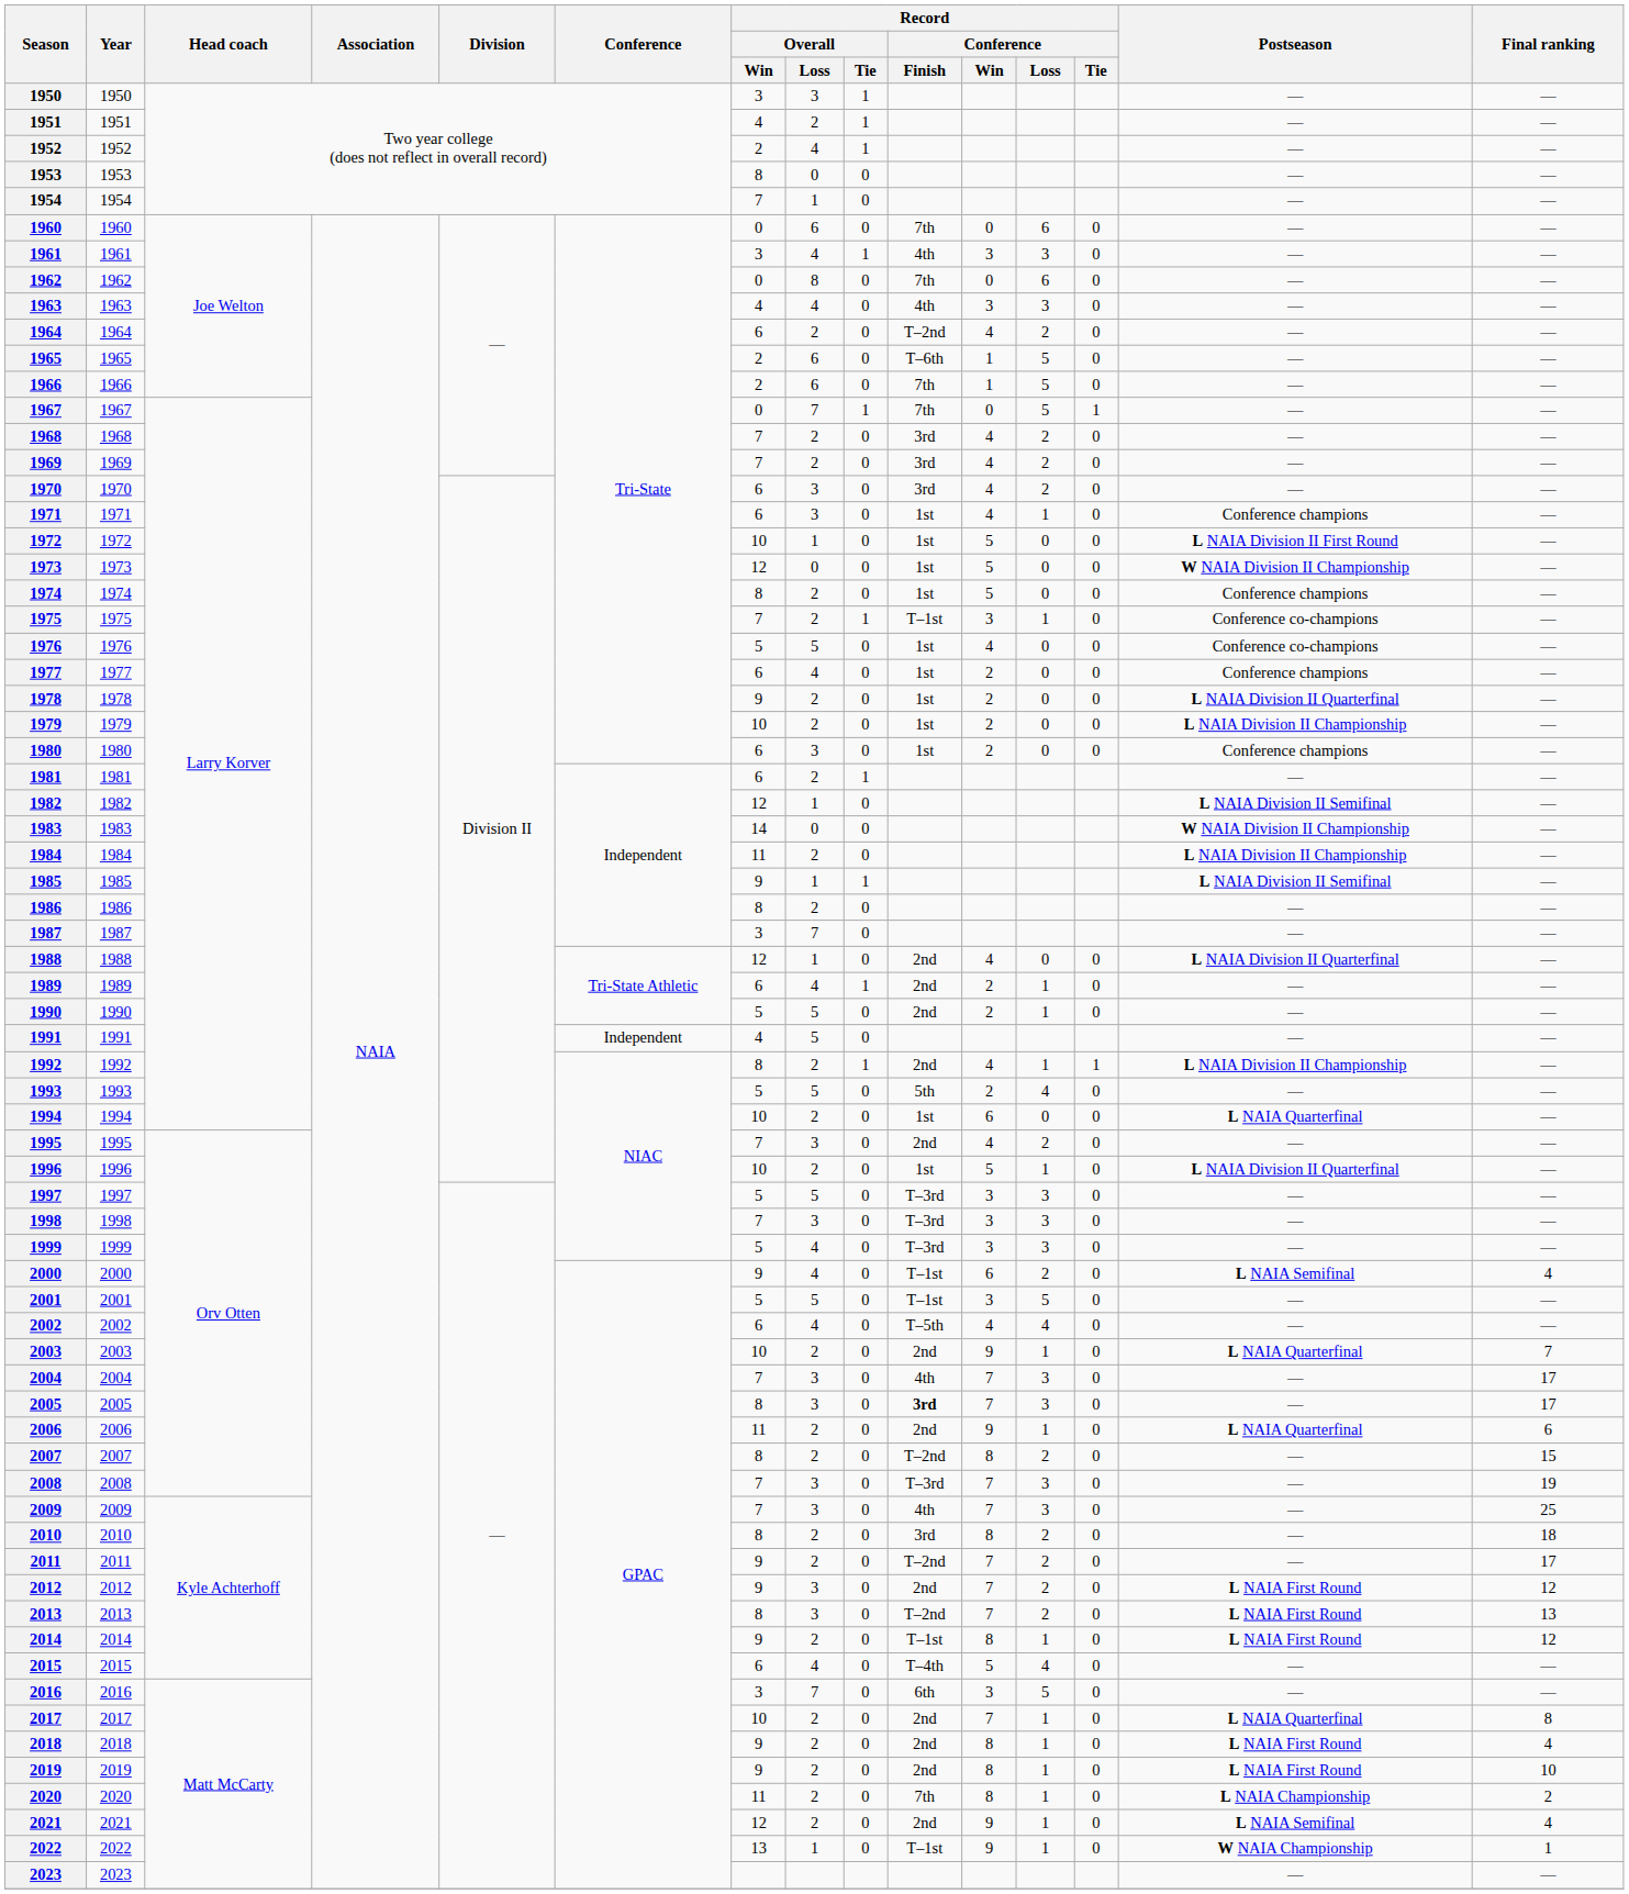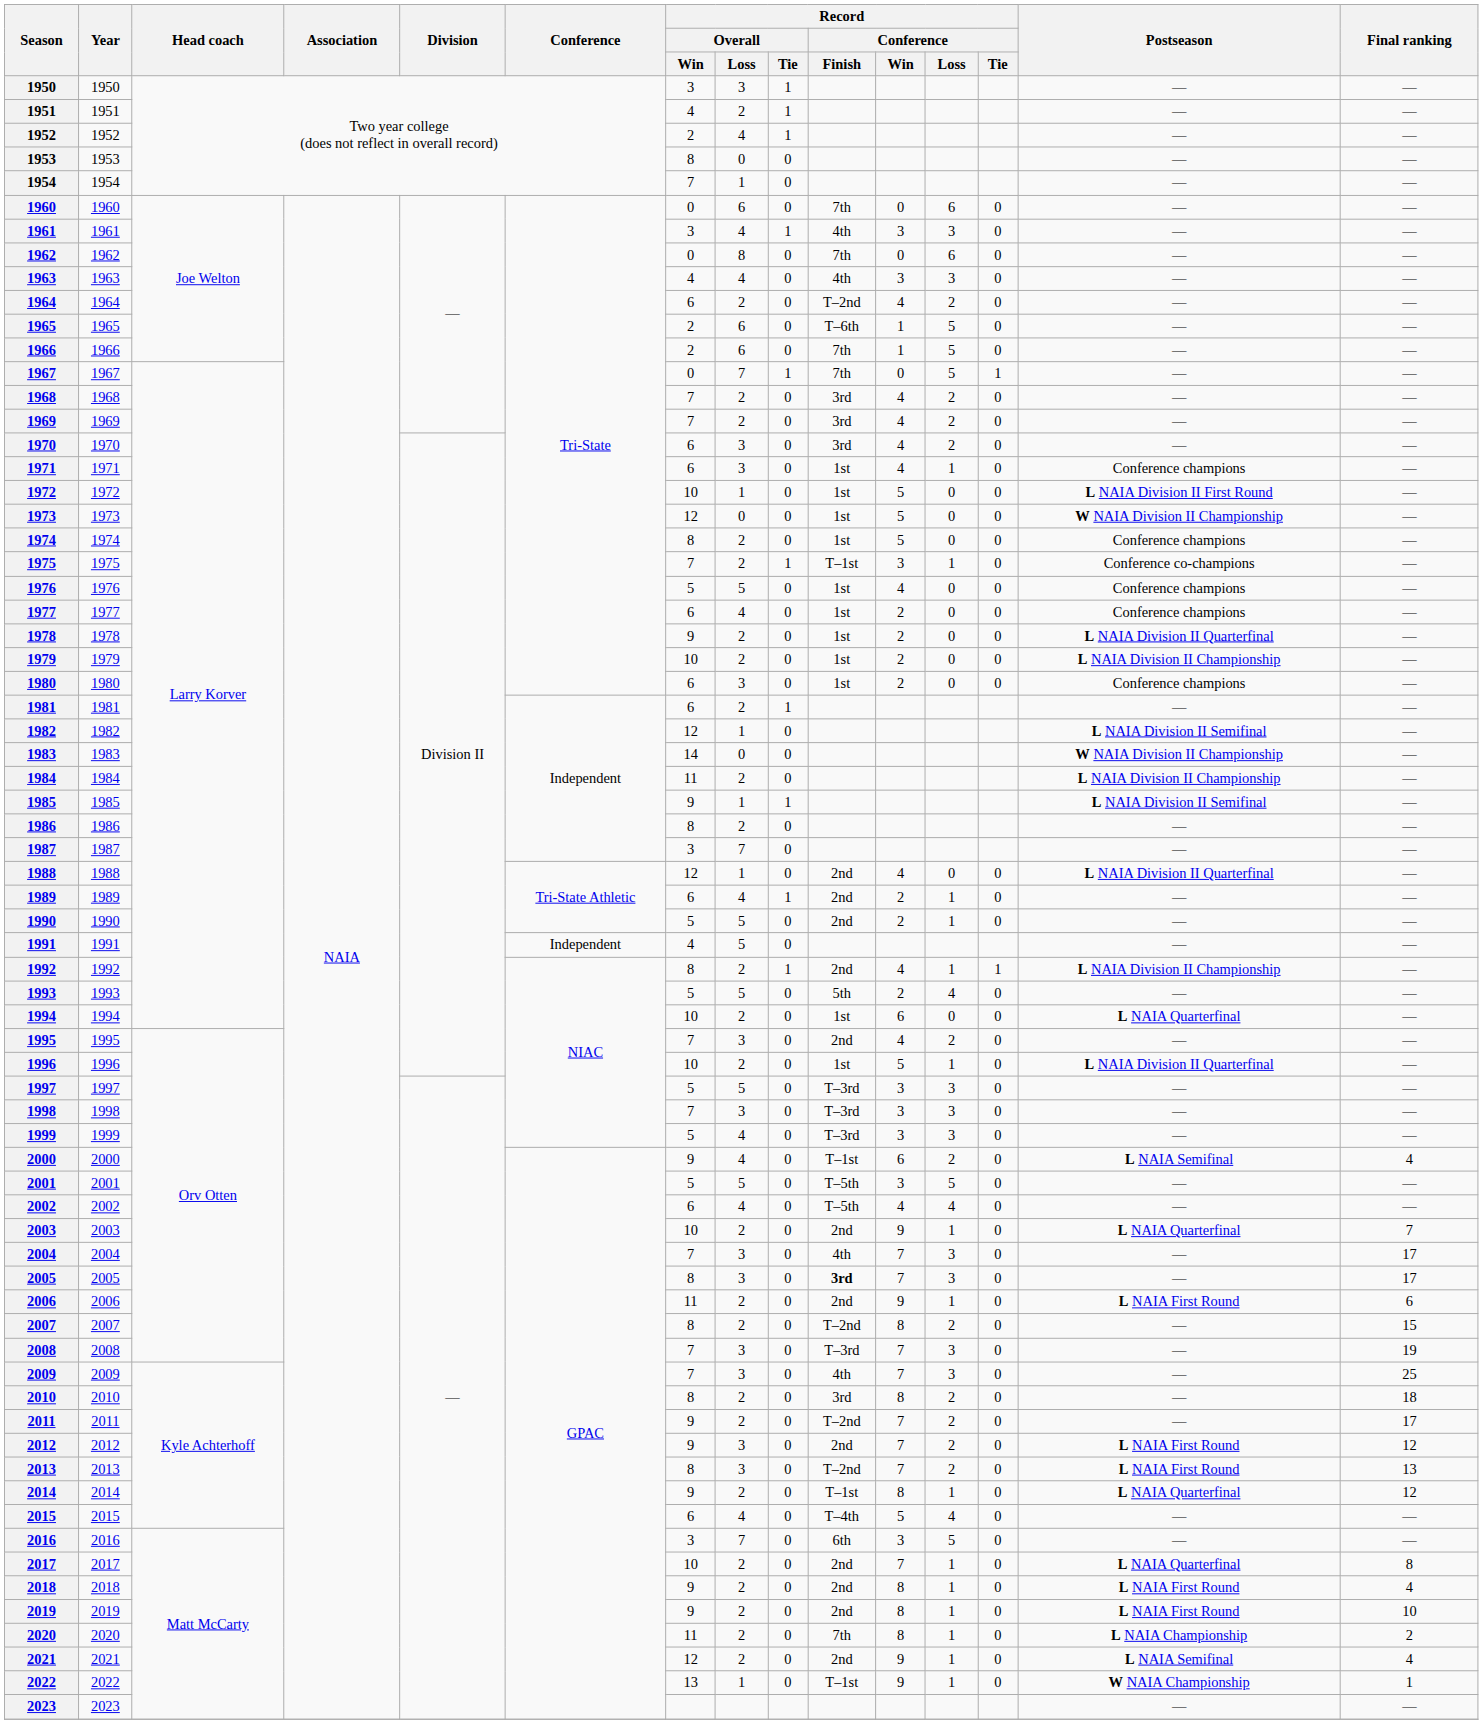row 25 | Postseason: Conference co-champions -> Conference champions
row 50 | Record / Conference / Finish: T–1st -> T–5th
row 55 | Postseason: L NAIA Quarterfinal -> L NAIA First Round
row 63 | Postseason: L NAIA First Round -> L NAIA Quarterfinal
